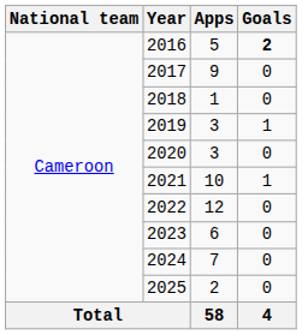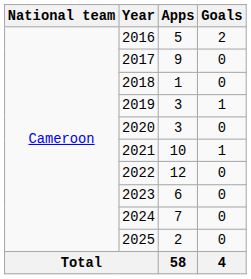2016 | Goals: bold -> normal
